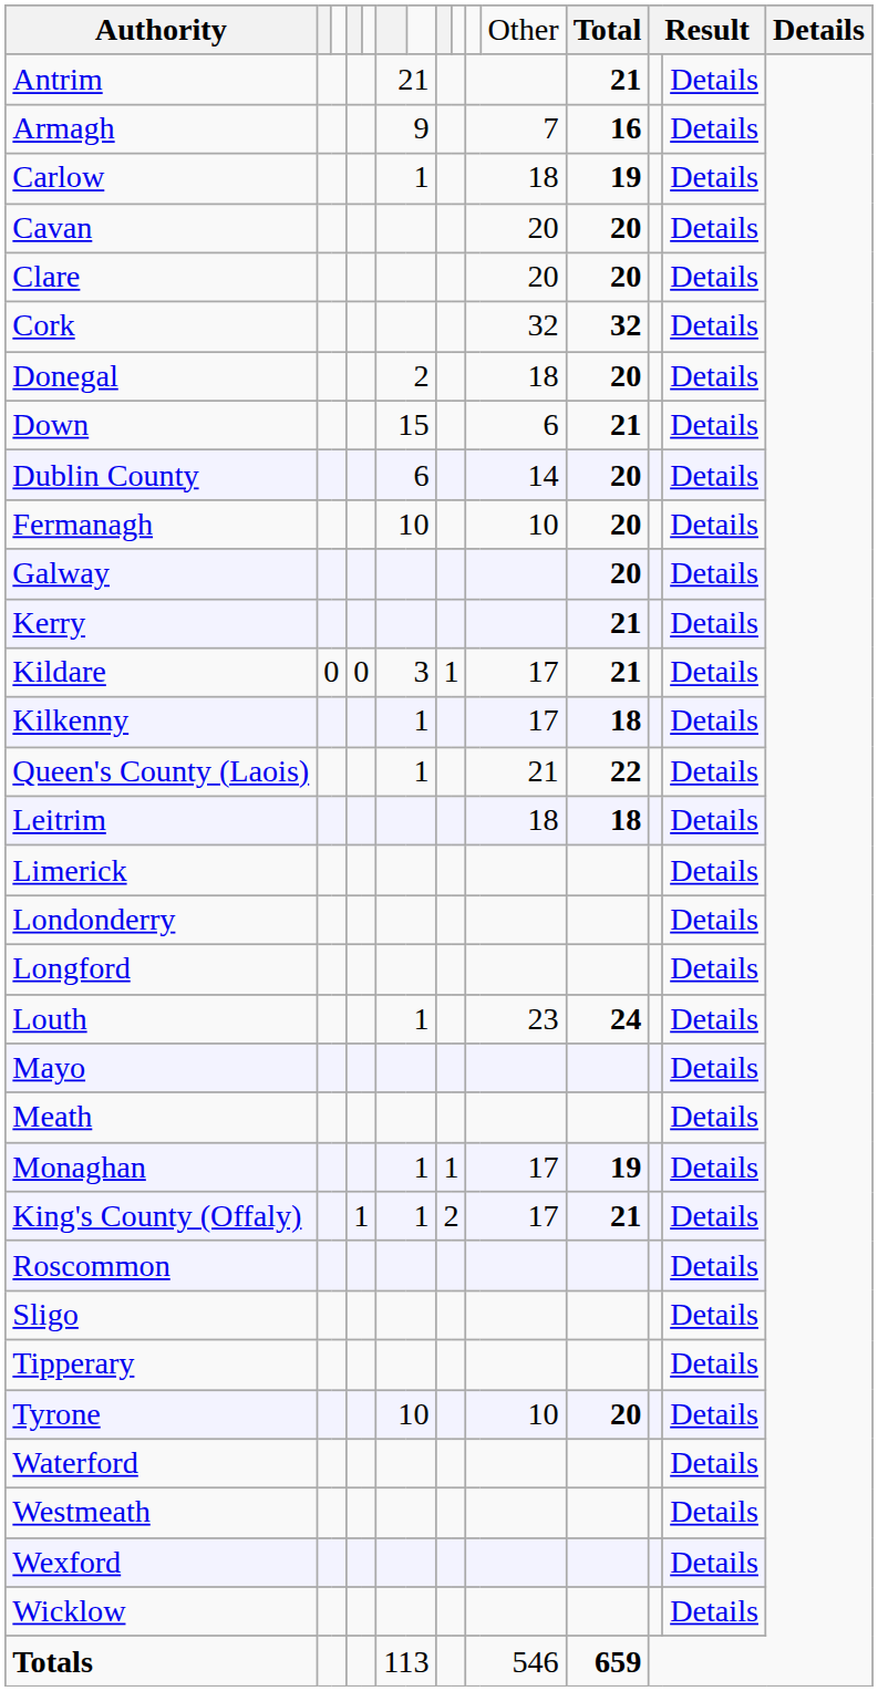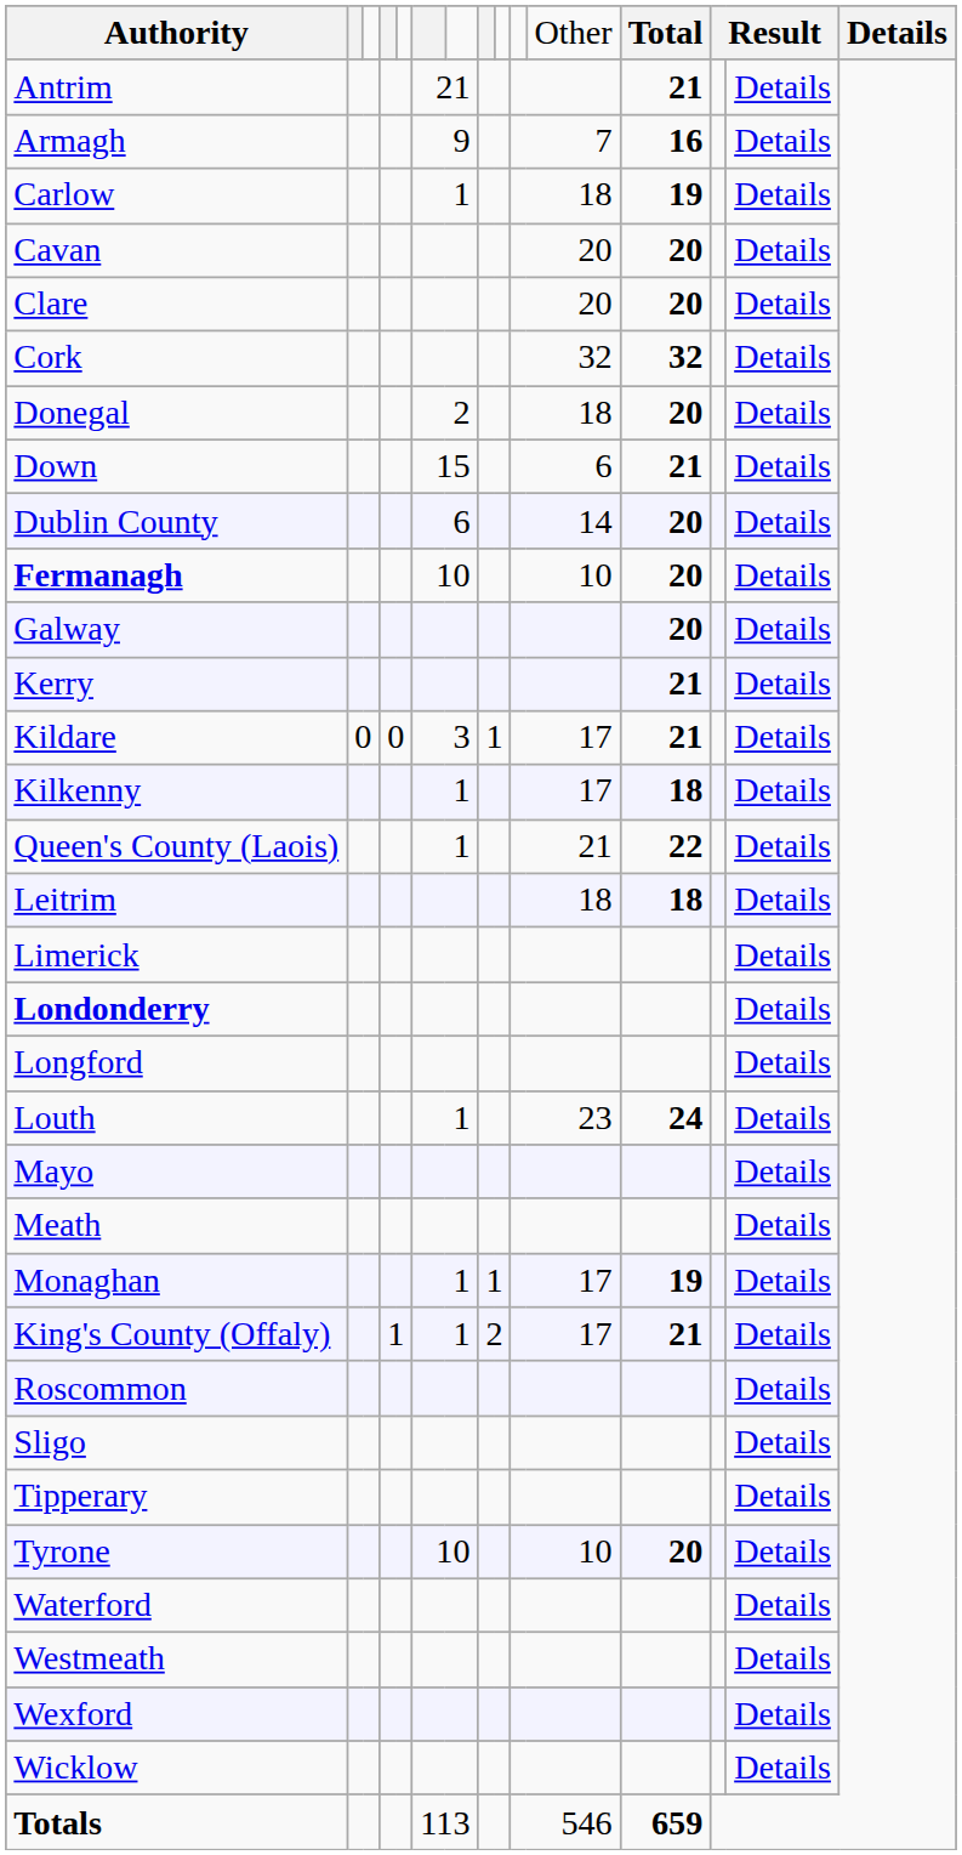Fermanagh | column 1: normal -> bold
Londonderry | column 1: normal -> bold
